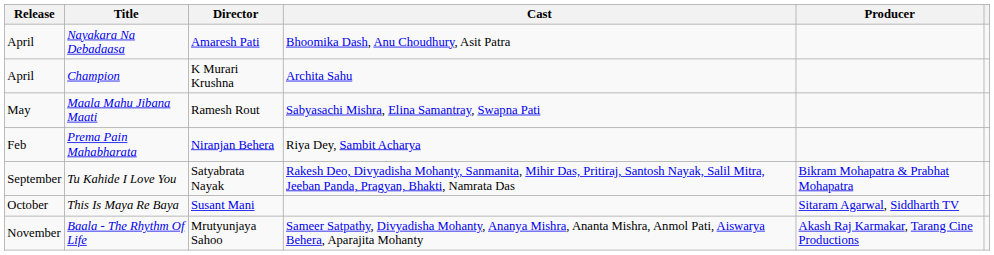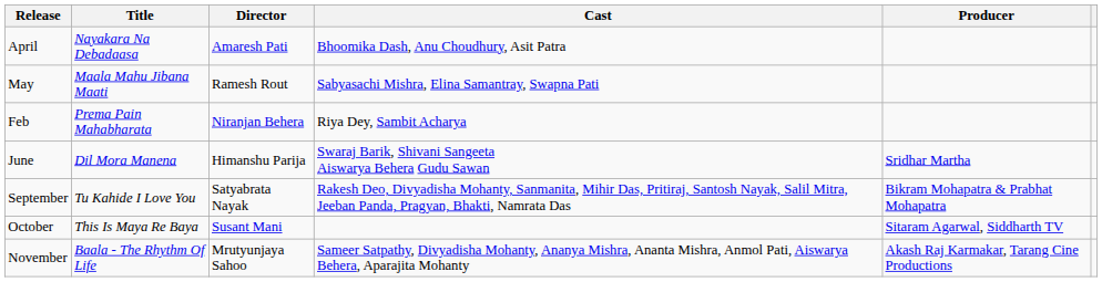- row: April | Champion | K Murari Krushna | Archita Sahu
+ row: June | Dil Mora Manena | Himanshu Parija | Swaraj Barik, Shivani Sangeeta Aiswarya Behera Gudu Sawan | Sridhar Martha
